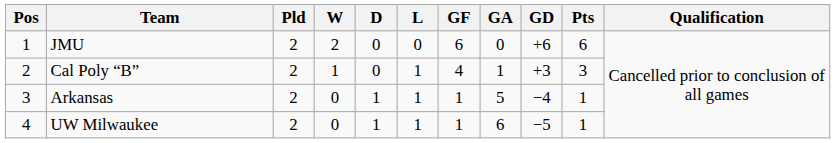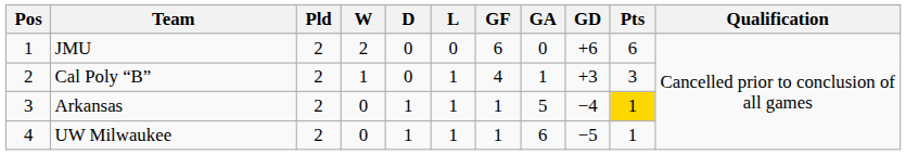Arkansas | Pts: no background -> gold background
